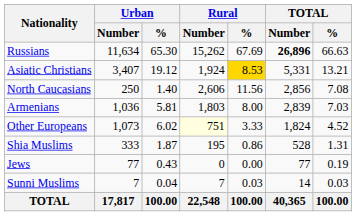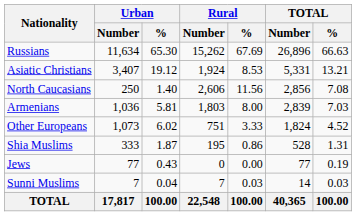Russians | TOTAL / Number: bold -> normal
Asiatic Christians | Rural / %: gold background -> no background
Other Europeans | Rural / Number: lightyellow background -> no background
